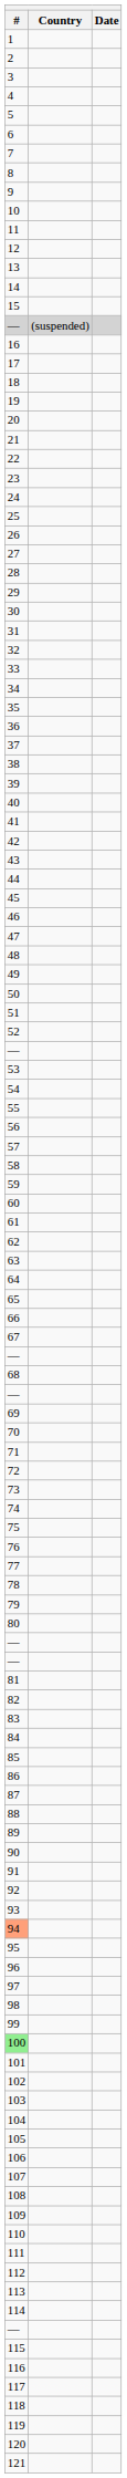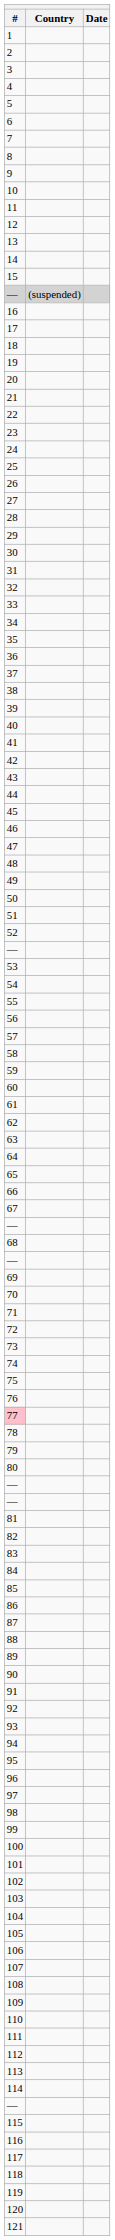77 | #: no background -> pink background
94 | #: lightsalmon background -> no background
100 | #: lightgreen background -> no background
